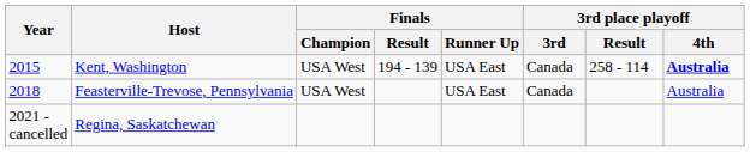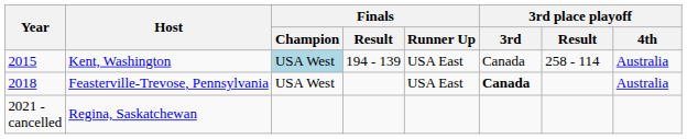Kent, Washington | Finals / Champion: no background -> lightblue background
Kent, Washington | 3rd place playoff / 4th: bold -> normal
Feasterville-Trevose, Pennsylvania | 3rd place playoff / 3rd: normal -> bold
